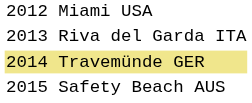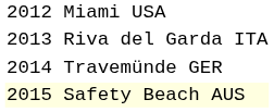2014 Travemünde GER | column 1: khaki background -> no background
2015 Safety Beach AUS | column 1: no background -> lightyellow background
